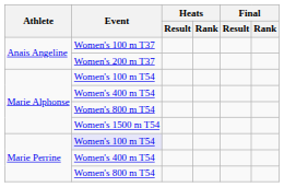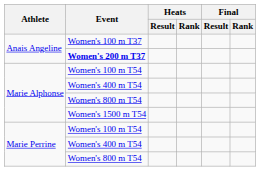Women's 200 m T37 | Event: normal -> bold
Marie Perrine / Women's 100 m T54 | Event: lavender background -> no background
